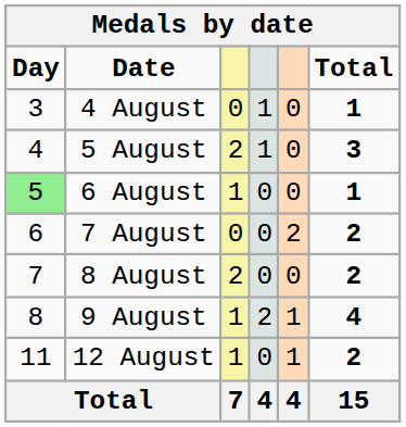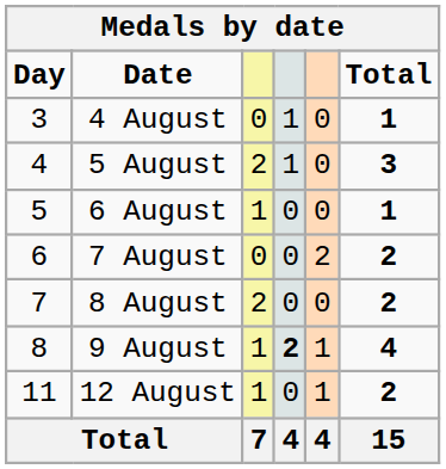6 August | Day: lightgreen background -> no background
9 August | column 4: normal -> bold
